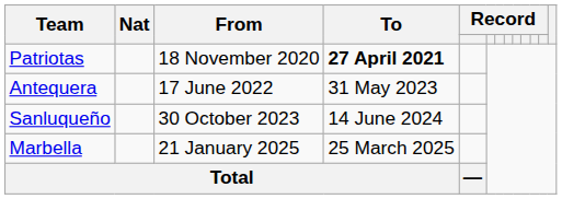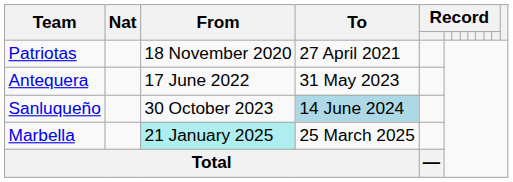Patriotas | To: bold -> normal
Sanluqueño | To: no background -> lightblue background
Marbella | From: no background -> paleturquoise background
